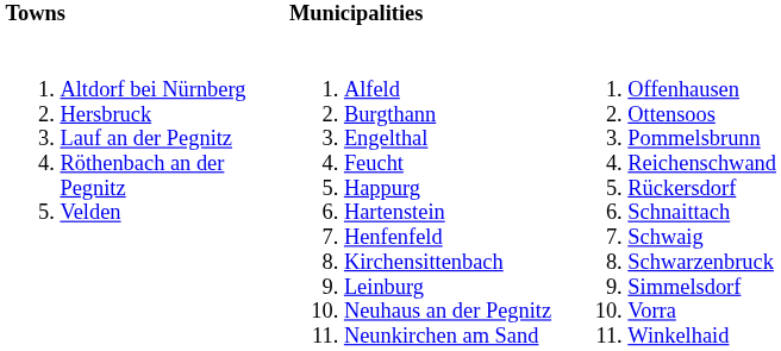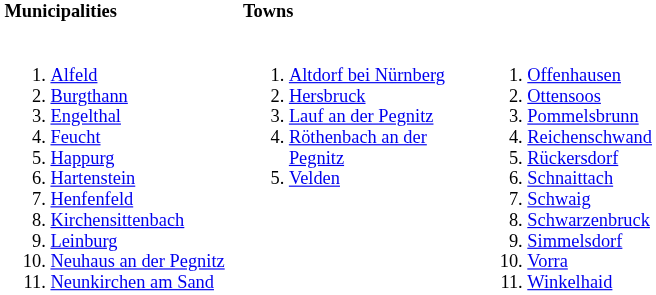columns swapped: Towns <-> Municipalities
